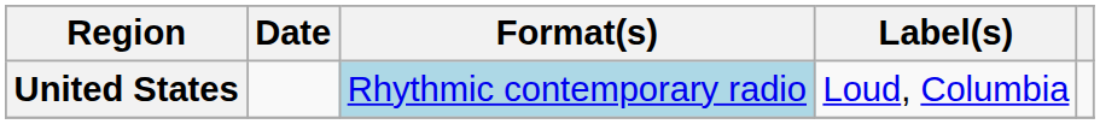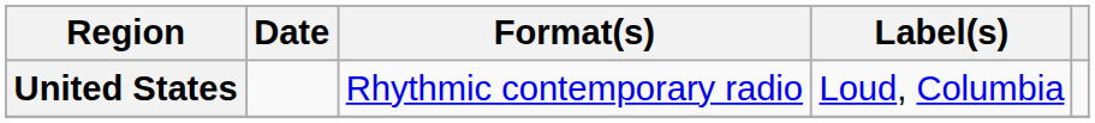United States | Format(s): lightblue background -> no background
